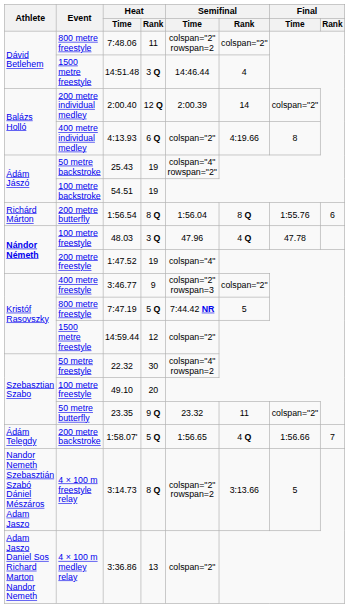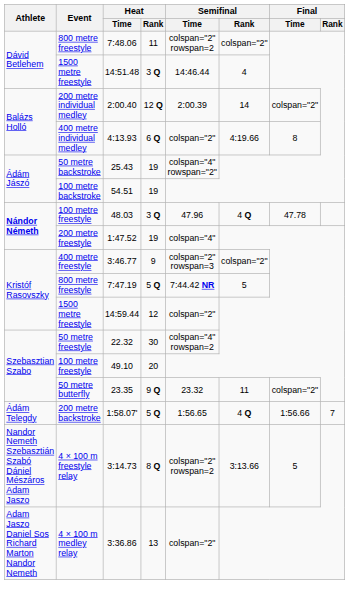- row: Richárd Márton | 200 metre butterfly | 1:56.54 | 8 Q | 1:56.04 | 8 Q | 1:55.76 | 6
